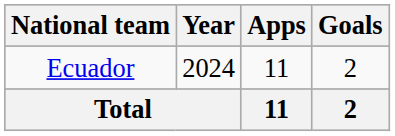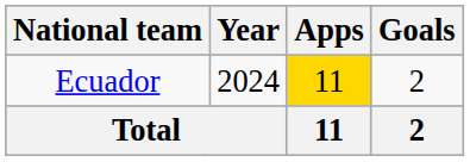Ecuador | Apps: no background -> gold background
